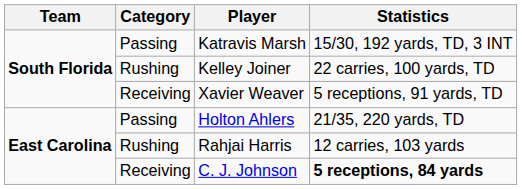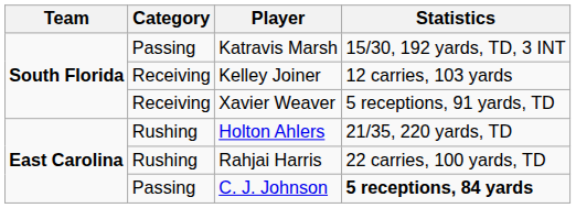Kelley Joiner | Category: Rushing -> Receiving
Kelley Joiner | Statistics: 22 carries, 100 yards, TD -> 12 carries, 103 yards
Holton Ahlers | Category: Passing -> Rushing
Rahjai Harris | Statistics: 12 carries, 103 yards -> 22 carries, 100 yards, TD
C. J. Johnson | Category: Receiving -> Passing
